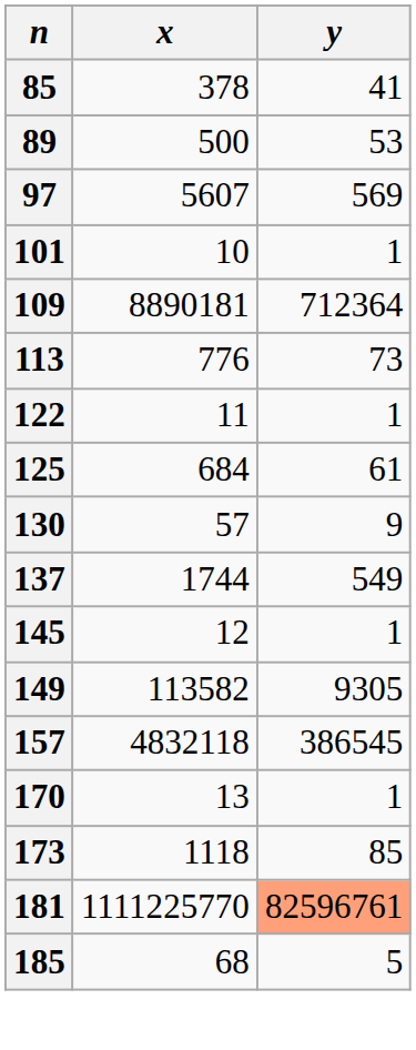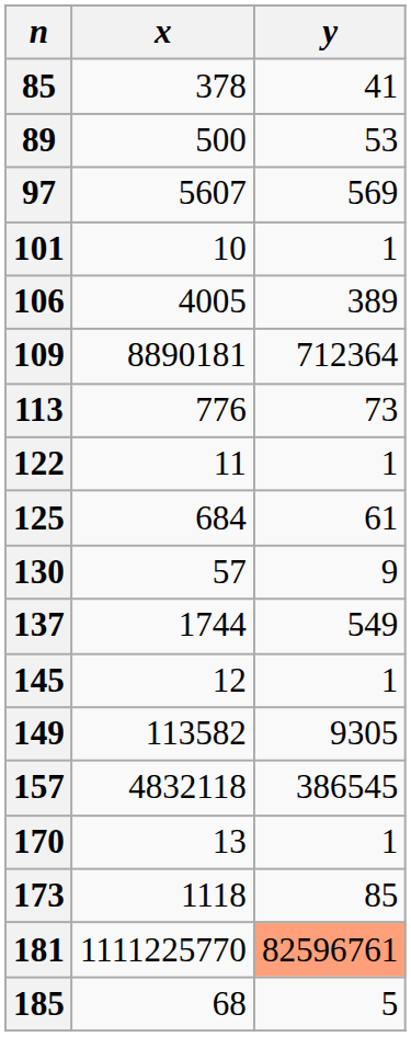+ row: 106 | 4005 | 389
